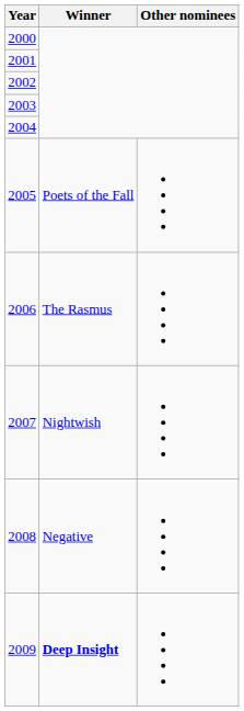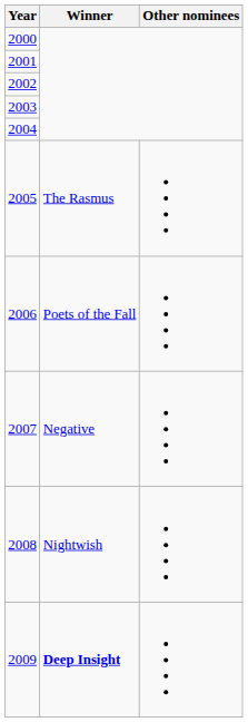2005 | Winner: Poets of the Fall -> The Rasmus
2006 | Winner: The Rasmus -> Poets of the Fall
2007 | Winner: Nightwish -> Negative
2008 | Winner: Negative -> Nightwish
